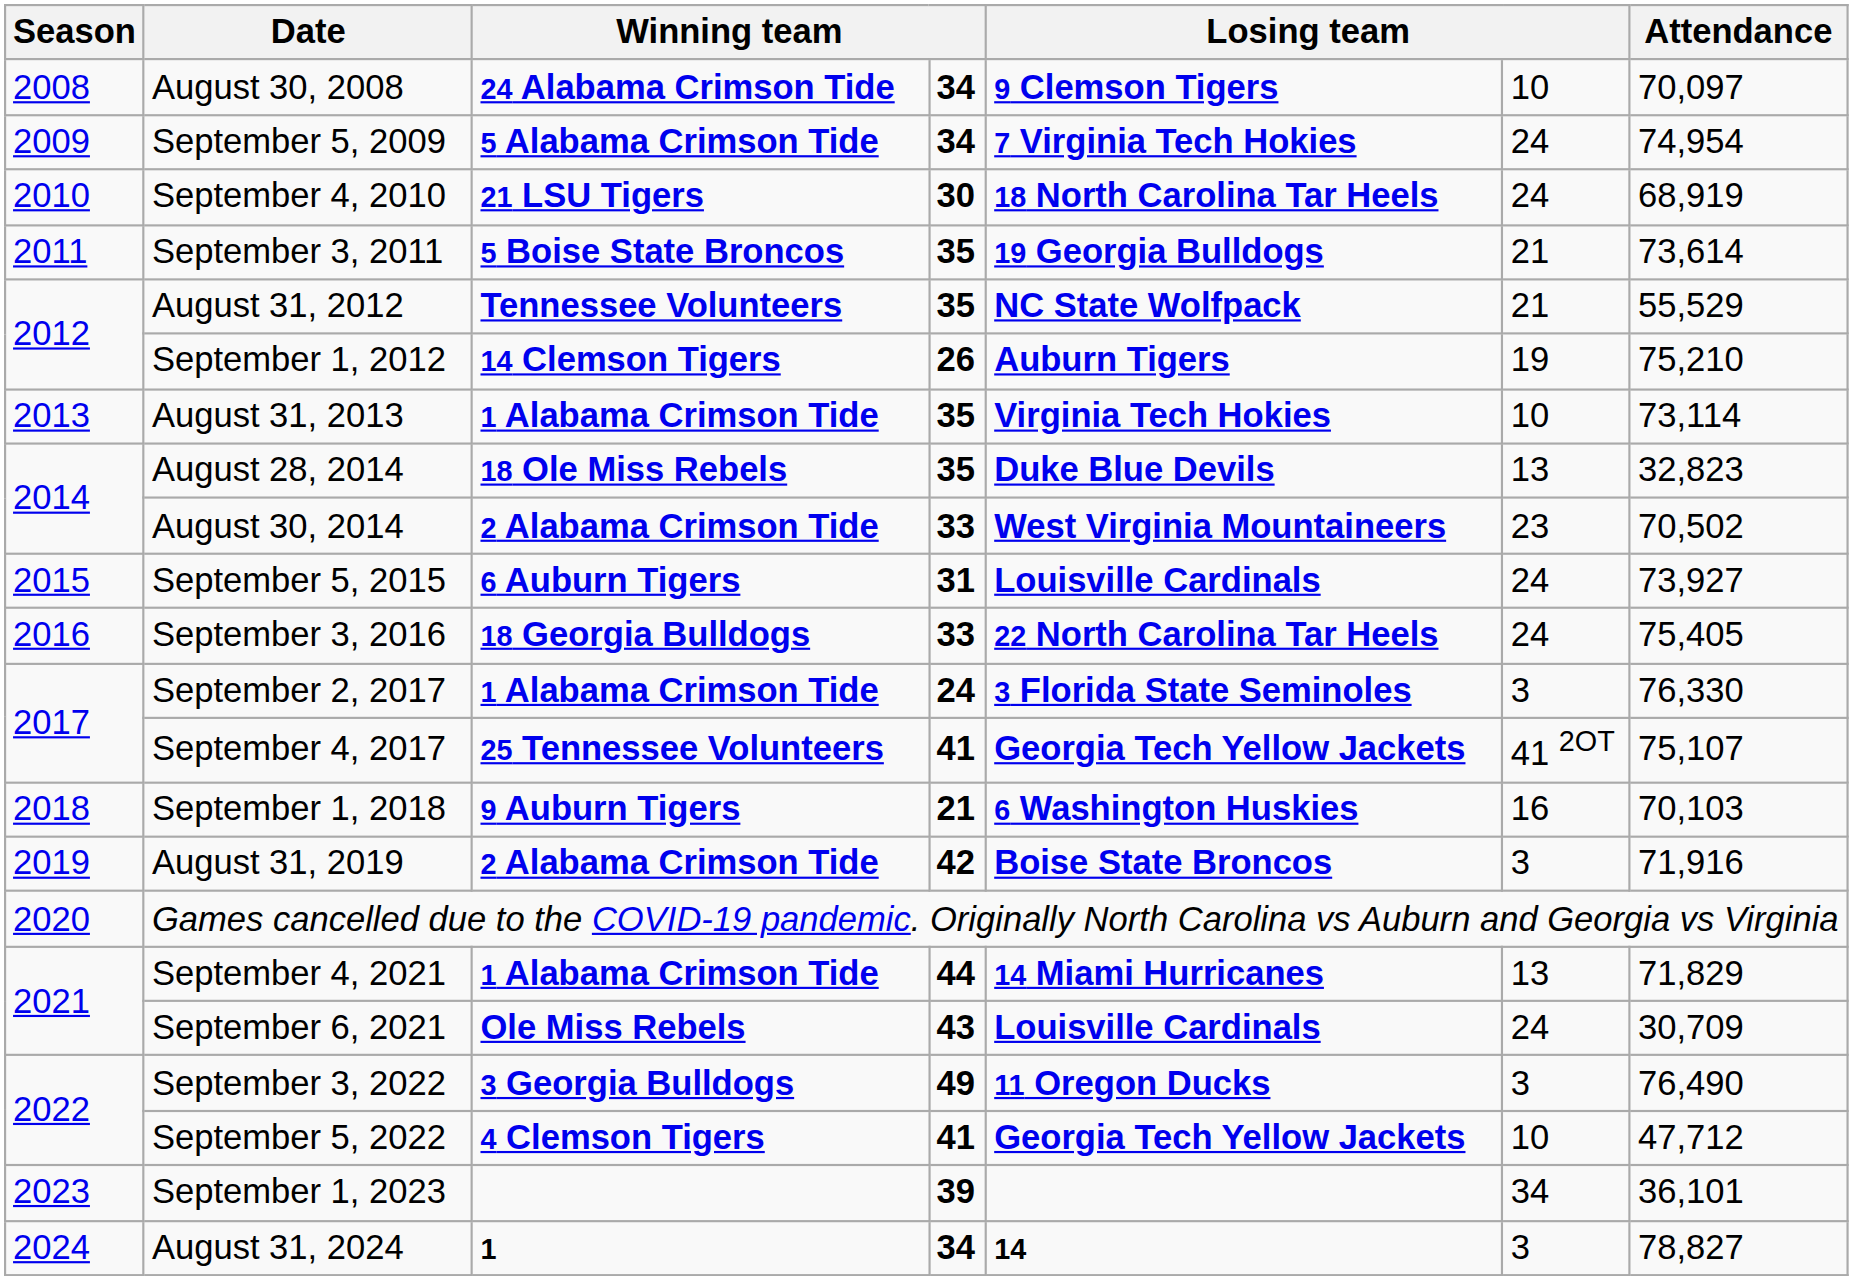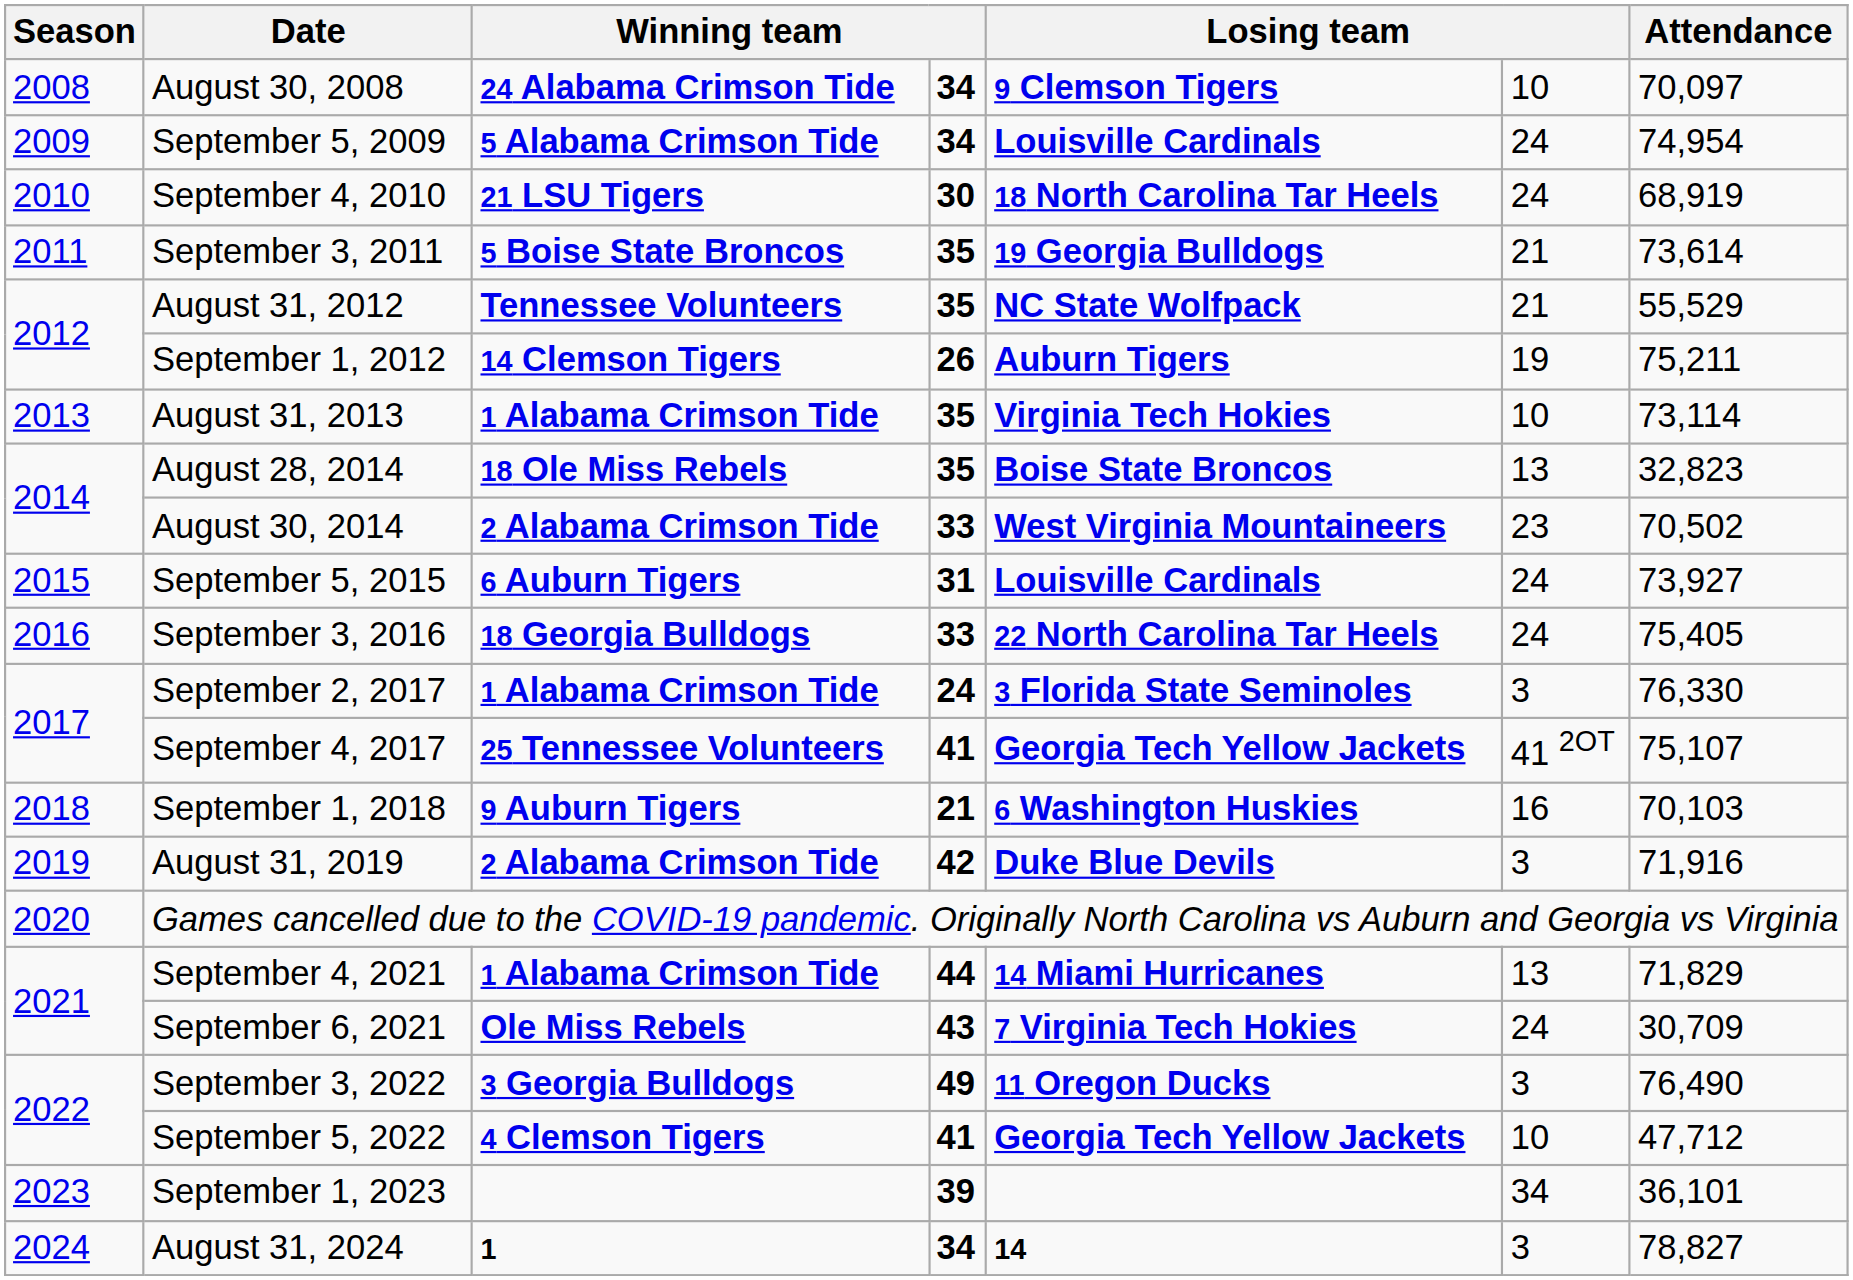September 5, 2009 | column 5: 7 Virginia Tech Hokies -> Louisville Cardinals
September 1, 2012 | Attendance: 75,210 -> 75,211
August 28, 2014 | column 5: Duke Blue Devils -> Boise State Broncos
August 31, 2019 | column 5: Boise State Broncos -> Duke Blue Devils
September 6, 2021 | column 5: Louisville Cardinals -> 7 Virginia Tech Hokies
